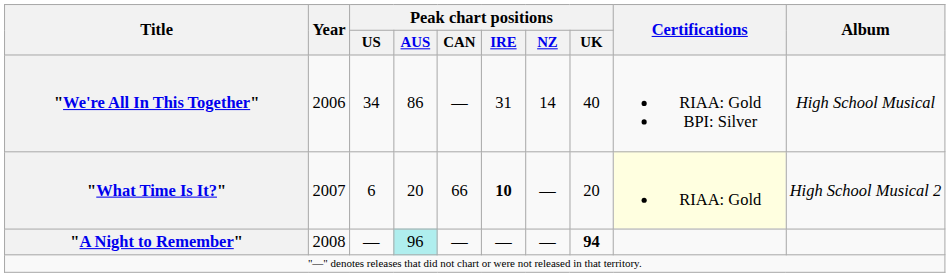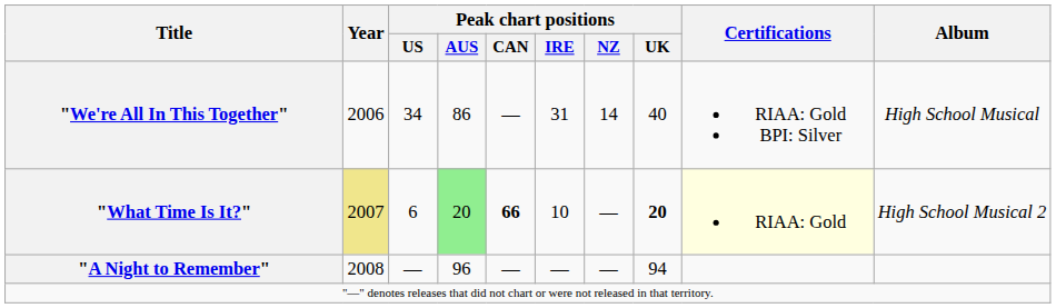"What Time Is It?" | Year: no background -> khaki background
"What Time Is It?" | Peak chart positions / AUS: no background -> lightgreen background
"What Time Is It?" | Peak chart positions / CAN: normal -> bold
"What Time Is It?" | Peak chart positions / IRE: bold -> normal
"What Time Is It?" | Peak chart positions / UK: normal -> bold
"A Night to Remember" | Peak chart positions / AUS: paleturquoise background -> no background
"A Night to Remember" | Peak chart positions / UK: bold -> normal
